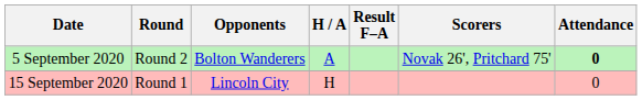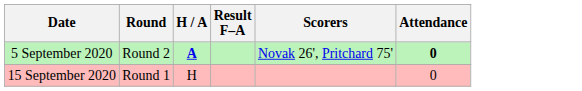- column: Opponents | Bolton Wanderers | Lincoln City
5 September 2020 | H / A: normal -> bold
